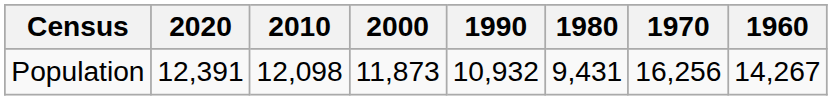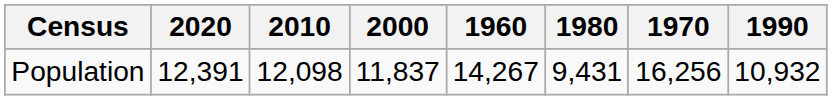columns swapped: 1990 <-> 1960
Population | 2000: 11,873 -> 11,837
